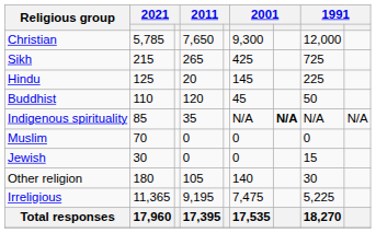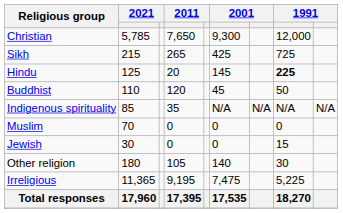Hindu | column 8: normal -> bold
Indigenous spirituality | column 7: bold -> normal
